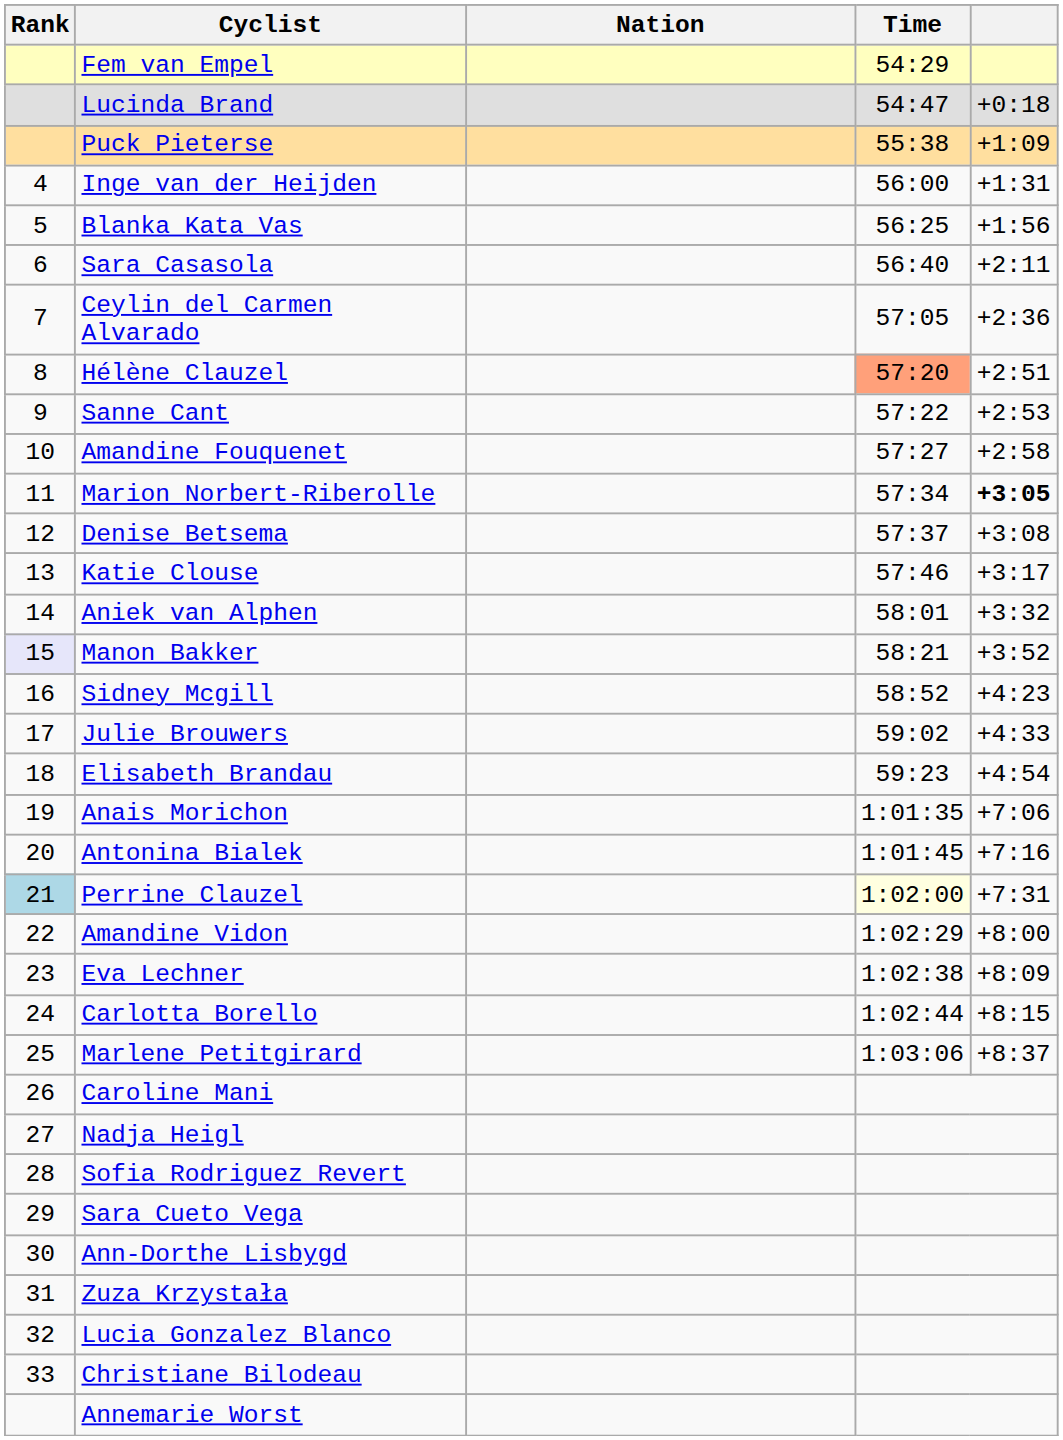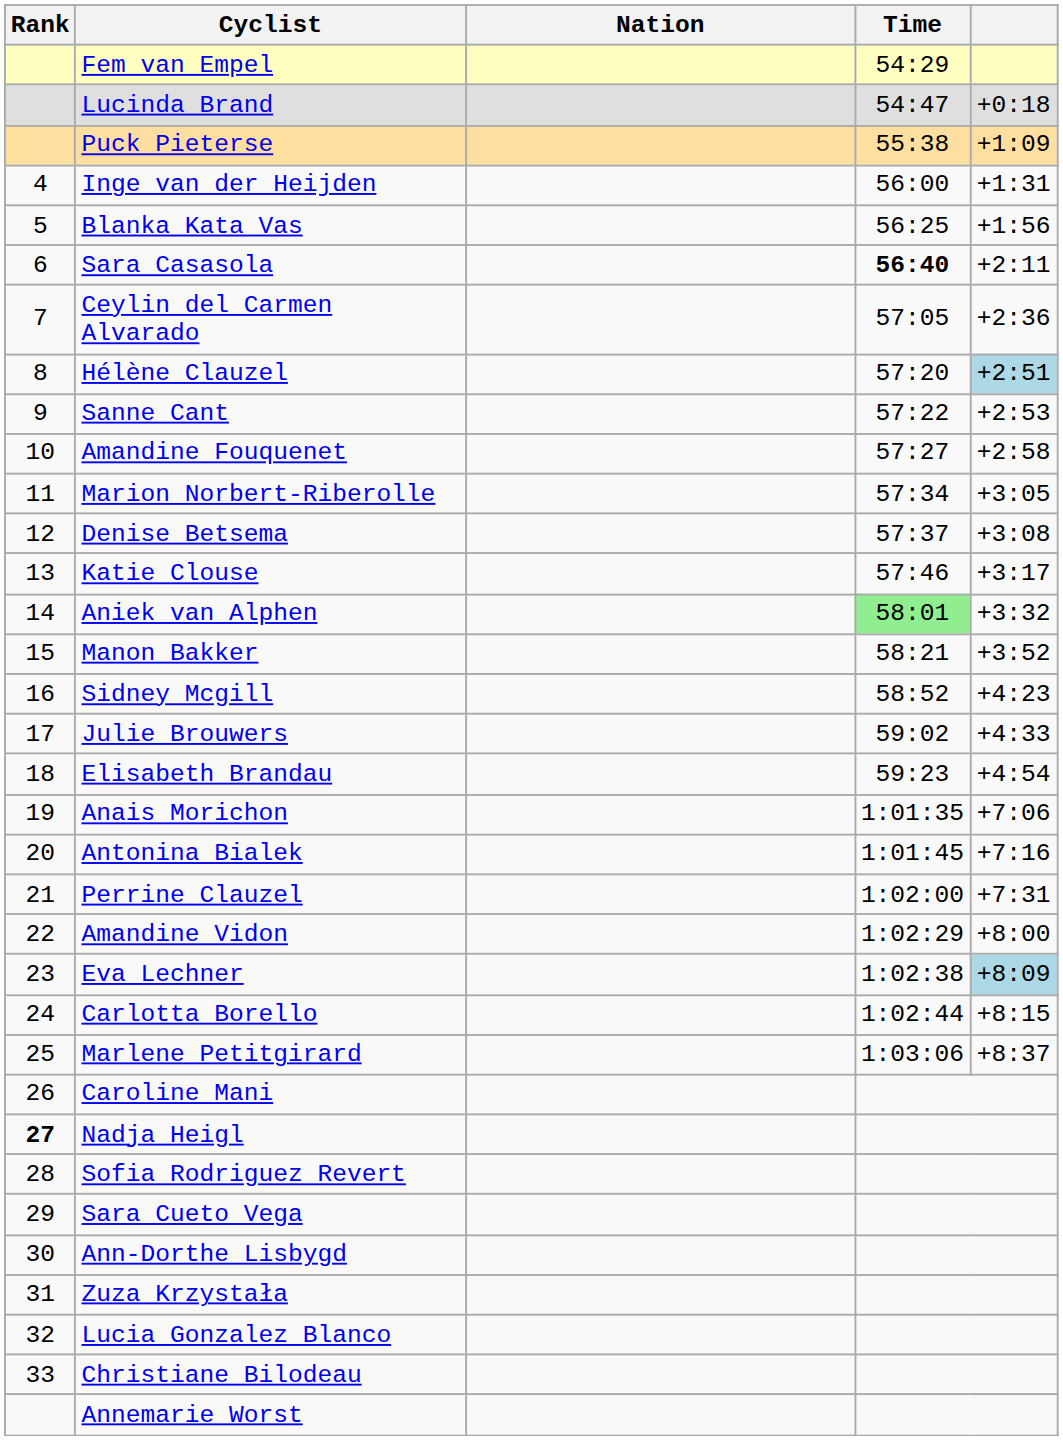Sara Casasola | Time: normal -> bold
Hélène Clauzel | Time: lightsalmon background -> no background
Hélène Clauzel | column 5: no background -> lightblue background
Marion Norbert-Riberolle | column 5: bold -> normal
Aniek van Alphen | Time: no background -> lightgreen background
Manon Bakker | Rank: lavender background -> no background
Perrine Clauzel | Rank: lightblue background -> no background
Perrine Clauzel | Time: lightyellow background -> no background
Eva Lechner | column 5: no background -> lightblue background
Nadja Heigl | Rank: normal -> bold
